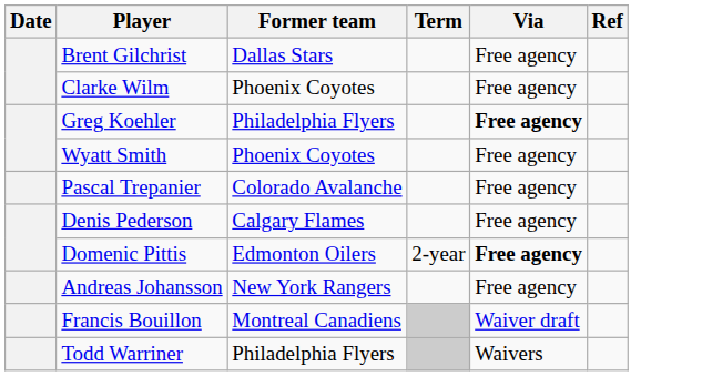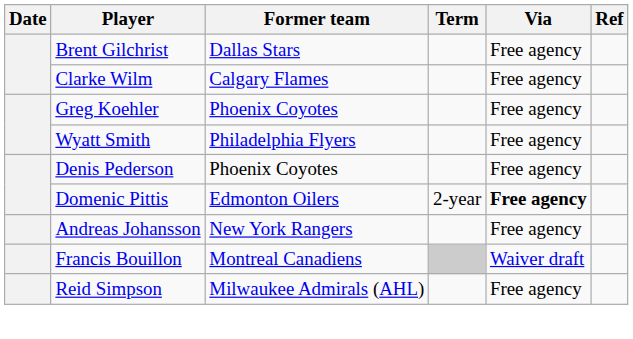Clarke Wilm | Former team: Phoenix Coyotes -> Calgary Flames
Greg Koehler | Former team: Philadelphia Flyers -> Phoenix Coyotes
Greg Koehler | Via: bold -> normal
Wyatt Smith | Former team: Phoenix Coyotes -> Philadelphia Flyers
- row: Pascal Trepanier | Colorado Avalanche | Free agency
Denis Pederson | Former team: Calgary Flames -> Phoenix Coyotes
+ row: Reid Simpson | Milwaukee Admirals (AHL) | Free agency
- row: Todd Warriner | Philadelphia Flyers | Waivers
